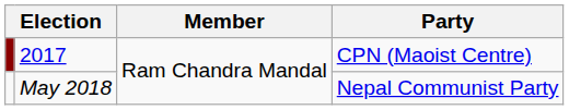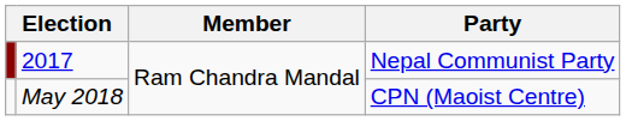2017 | Party: CPN (Maoist Centre) -> Nepal Communist Party
May 2018 | Party: Nepal Communist Party -> CPN (Maoist Centre)
